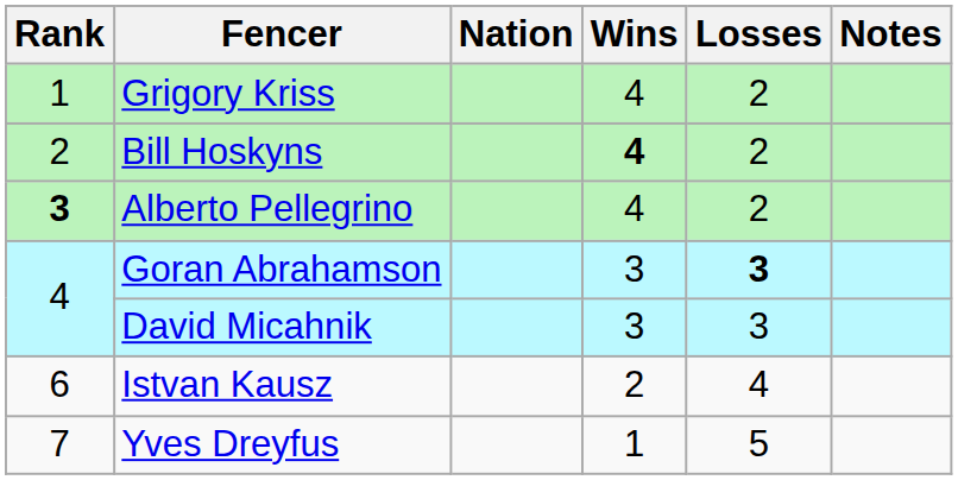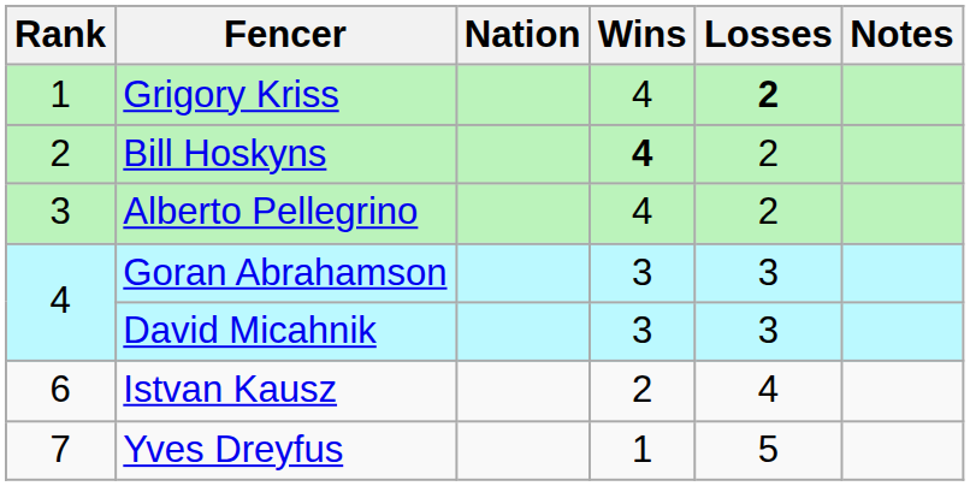Grigory Kriss | Losses: normal -> bold
Alberto Pellegrino | Rank: bold -> normal
Goran Abrahamson | Losses: bold -> normal
